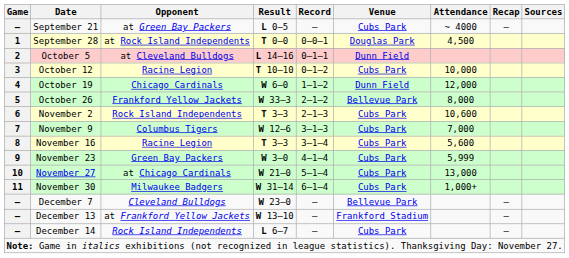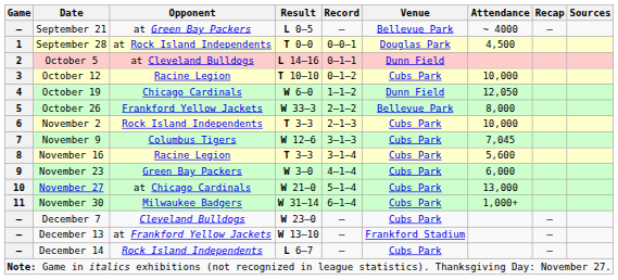September 21 | Venue: Cubs Park -> Bellevue Park
October 19 | Attendance: 12,000 -> 12,050
November 2 | Attendance: 10,600 -> 10,000
November 9 | Attendance: 7,000 -> 7,045
November 23 | Attendance: 5,999 -> 6,000
December 7 | Venue: Bellevue Park -> Cubs Park
